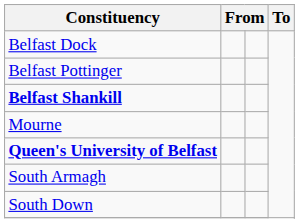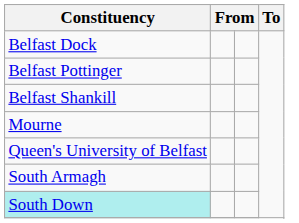Belfast Shankill | Constituency: bold -> normal
Queen's University of Belfast | Constituency: bold -> normal
South Down | Constituency: no background -> paleturquoise background
